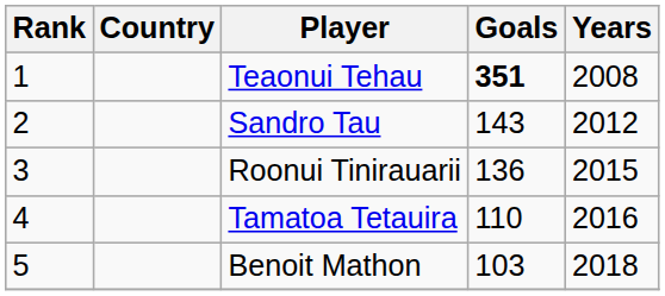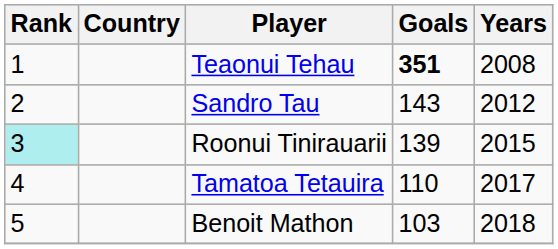Roonui Tinirauarii | Rank: no background -> paleturquoise background
Roonui Tinirauarii | Goals: 136 -> 139
Tamatoa Tetauira | Years: 2016 -> 2017
